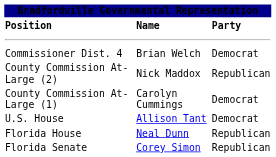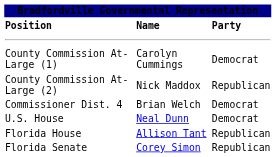rows swapped: County Commission At-Large (1) <-> Commissioner Dist. 4
U.S. House | Name: Allison Tant -> Neal Dunn
Florida House | Name: Neal Dunn -> Allison Tant
